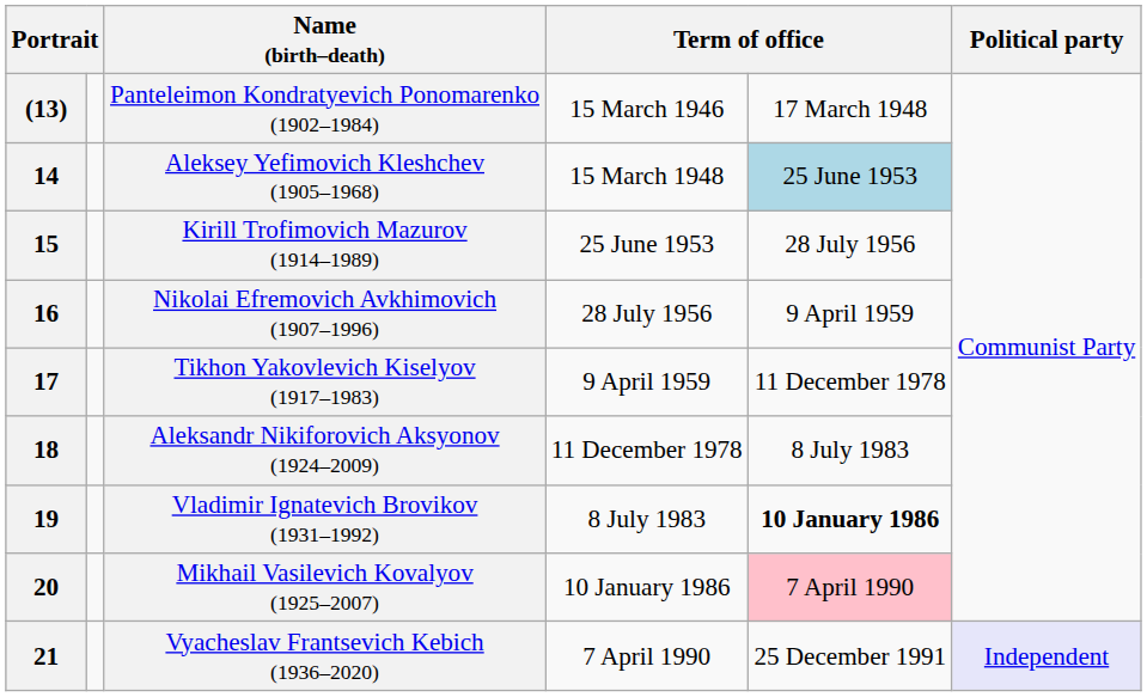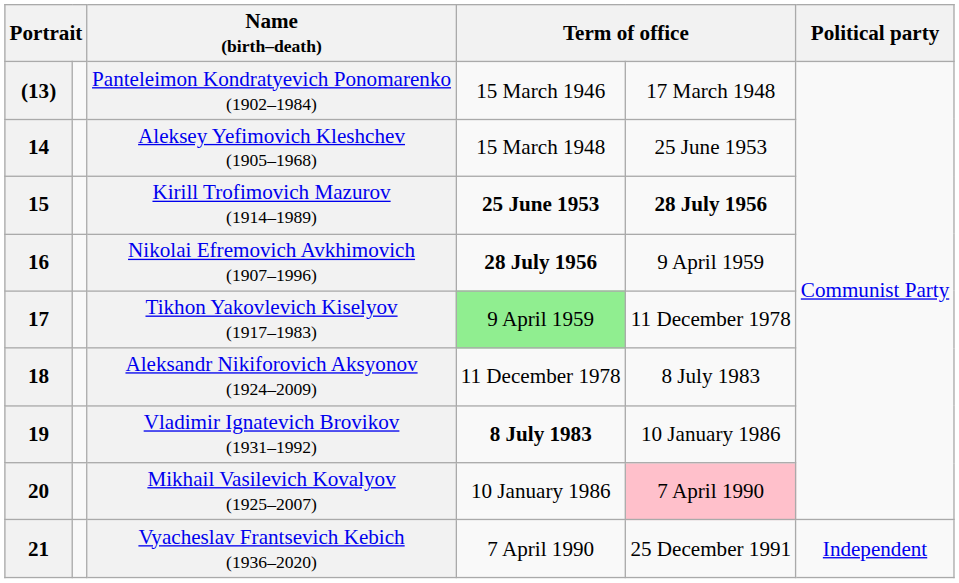Aleksey Yefimovich Kleshchev (1905–1968) | column 5: lightblue background -> no background
Kirill Trofimovich Mazurov (1914–1989) | column 4: normal -> bold
Kirill Trofimovich Mazurov (1914–1989) | column 5: normal -> bold
Nikolai Efremovich Avkhimovich (1907–1996) | column 4: normal -> bold
Tikhon Yakovlevich Kiselyov (1917–1983) | column 4: no background -> lightgreen background
Vladimir Ignatevich Brovikov (1931–1992) | column 4: normal -> bold
Vladimir Ignatevich Brovikov (1931–1992) | column 5: bold -> normal
Vyacheslav Frantsevich Kebich (1936–2020) | Political party: lavender background -> no background
